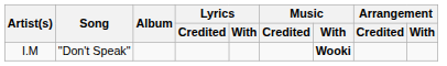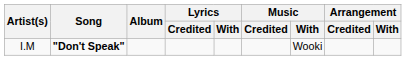I.M | Song: normal -> bold
I.M | Music / With: bold -> normal
